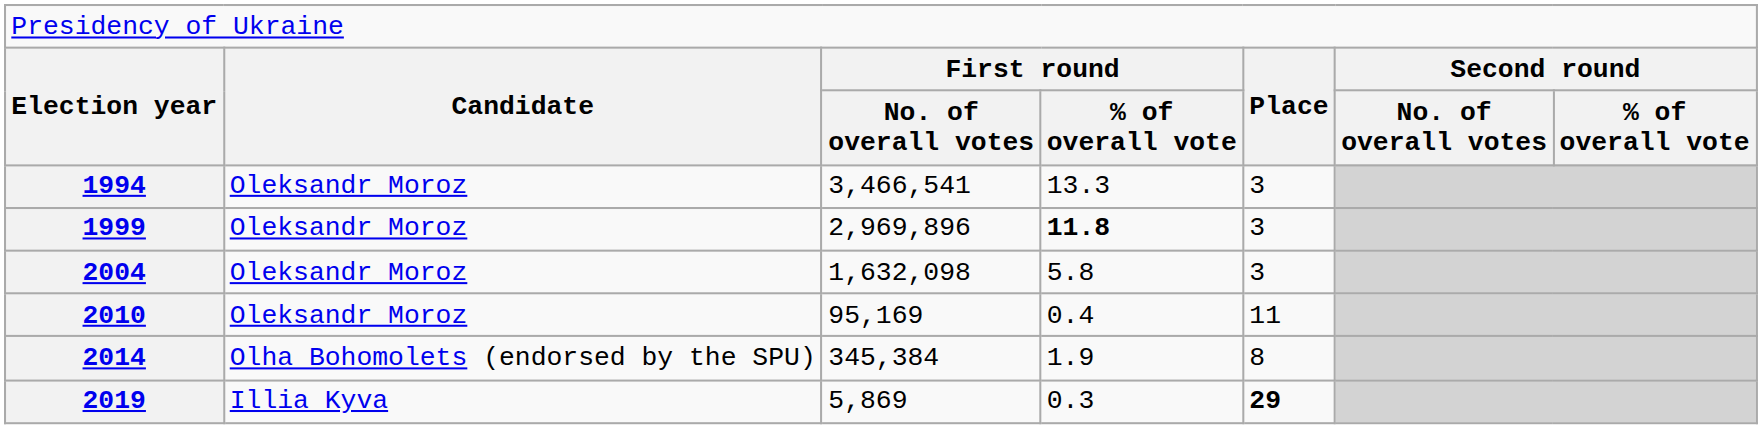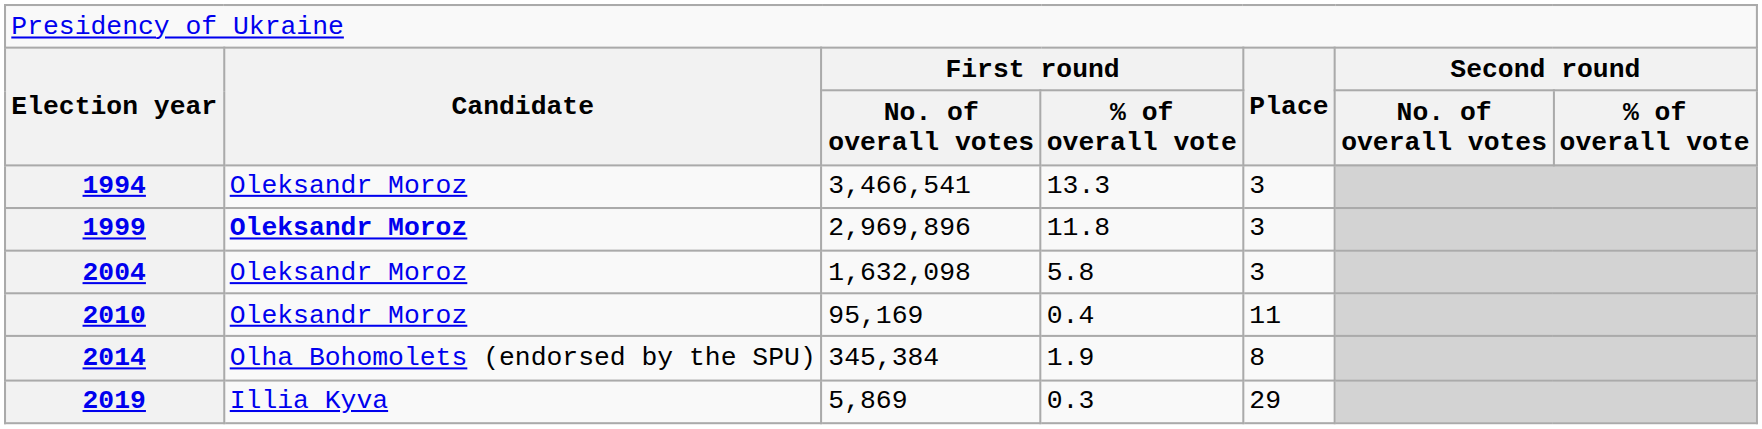1999 | column 2: normal -> bold
1999 | column 4: bold -> normal
2019 | column 5: bold -> normal
